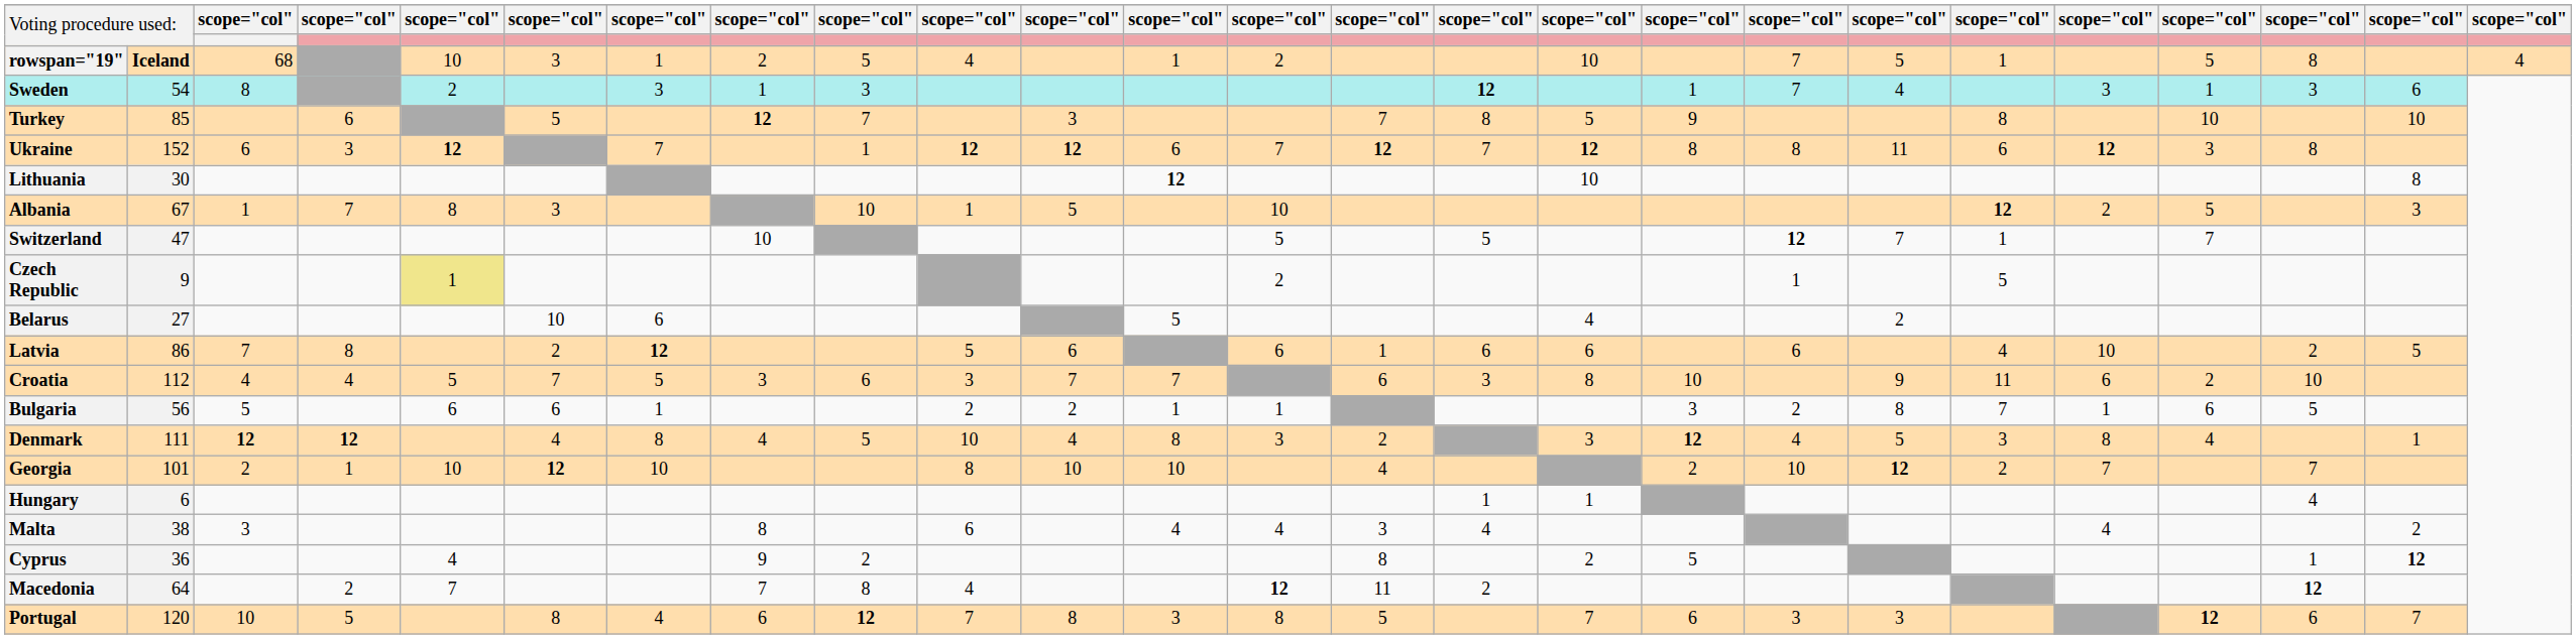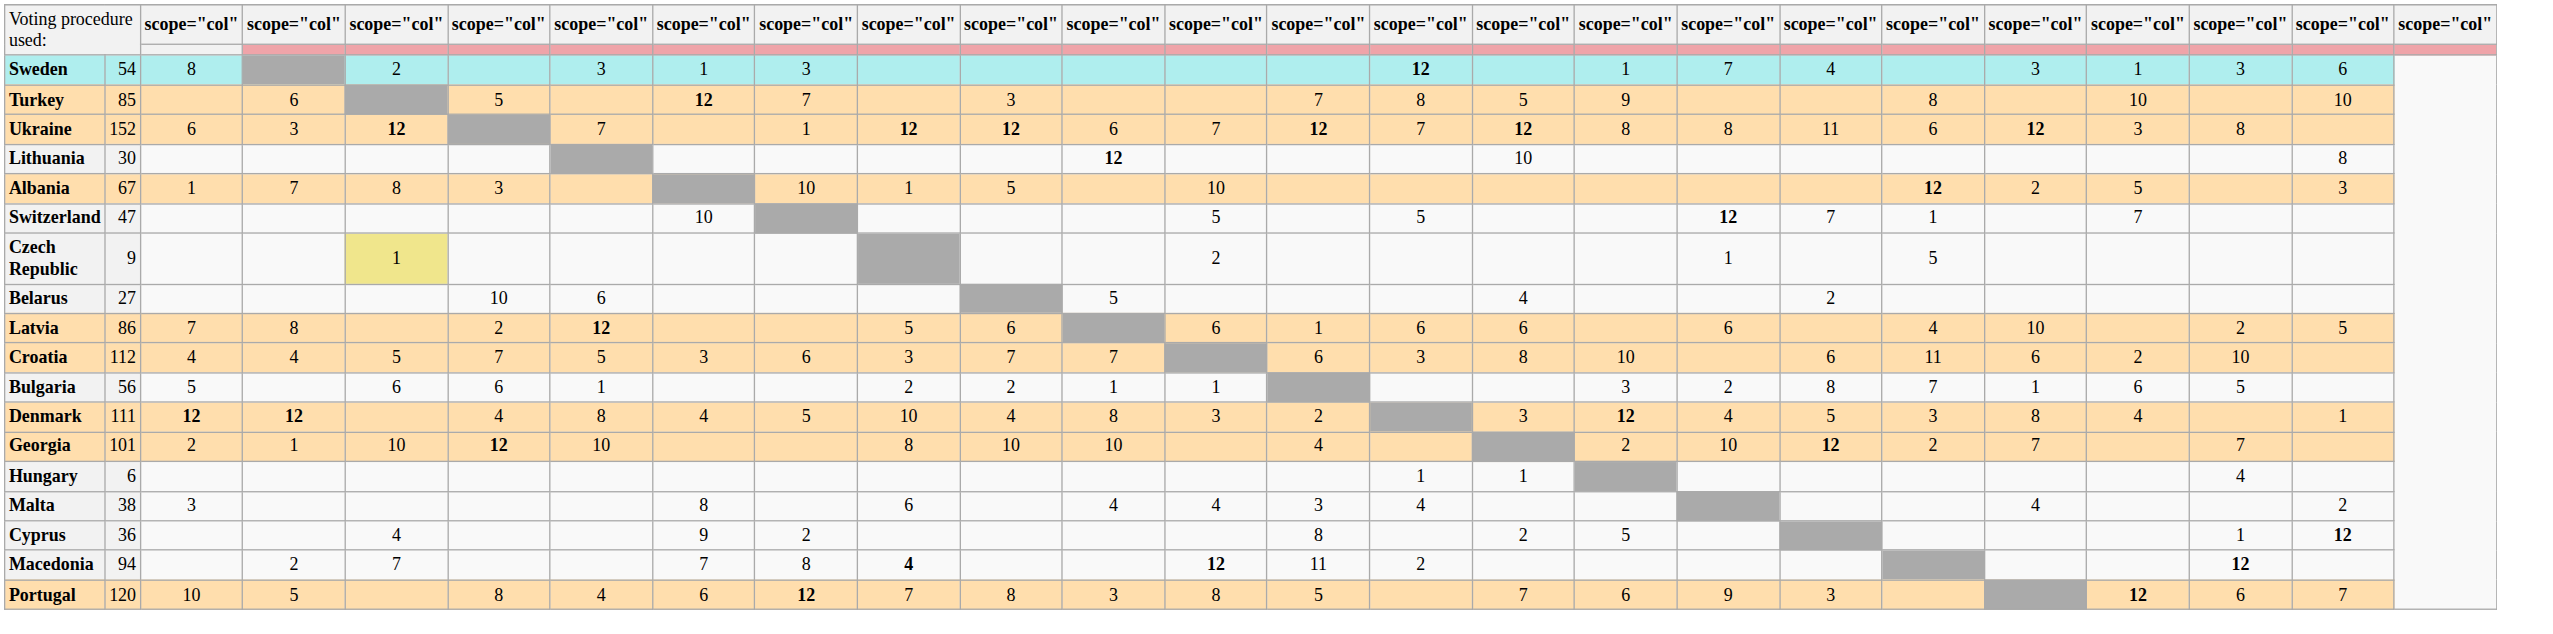- row: rowspan="19" | Iceland | 68 | 10 | 3 | 1 | 2 | 5 | 4 | 1 | 2 | 10 | 7 | 5 | 1 | 5 | 8 | 4
Croatia | column 19: 9 -> 6
Macedonia | column 2: 64 -> 94
Macedonia | column 10: normal -> bold
Portugal | column 18: 3 -> 9
